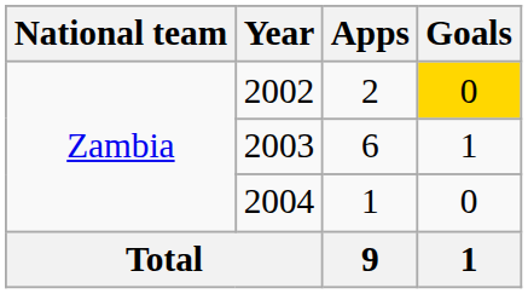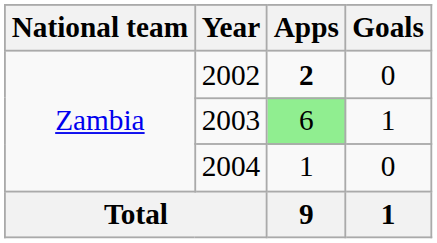2002 | Apps: normal -> bold
2002 | Goals: gold background -> no background
2003 | Apps: no background -> lightgreen background
